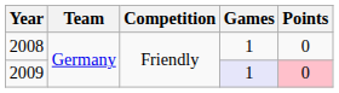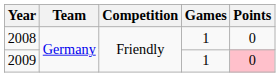2009 | Games: lavender background -> no background
